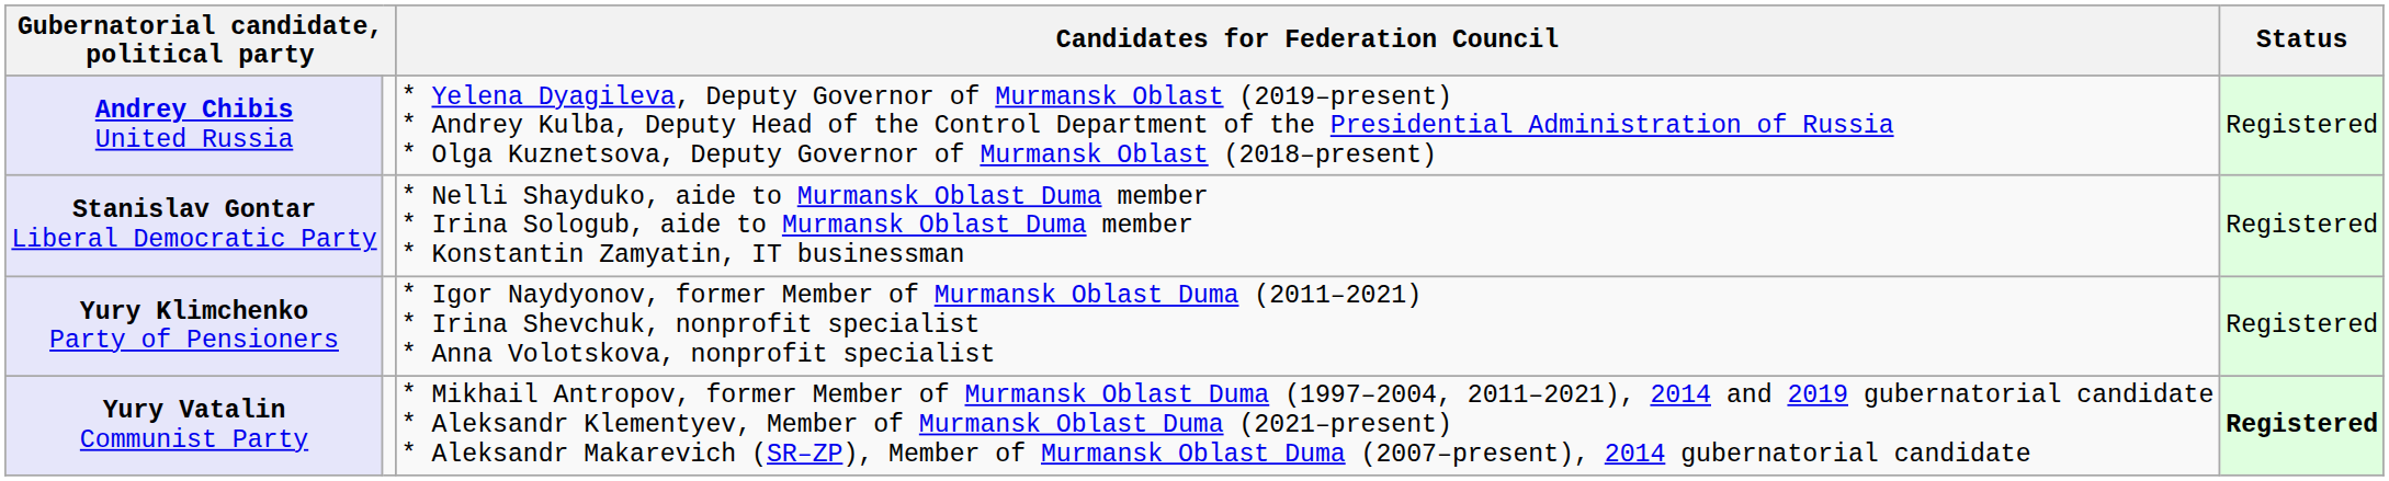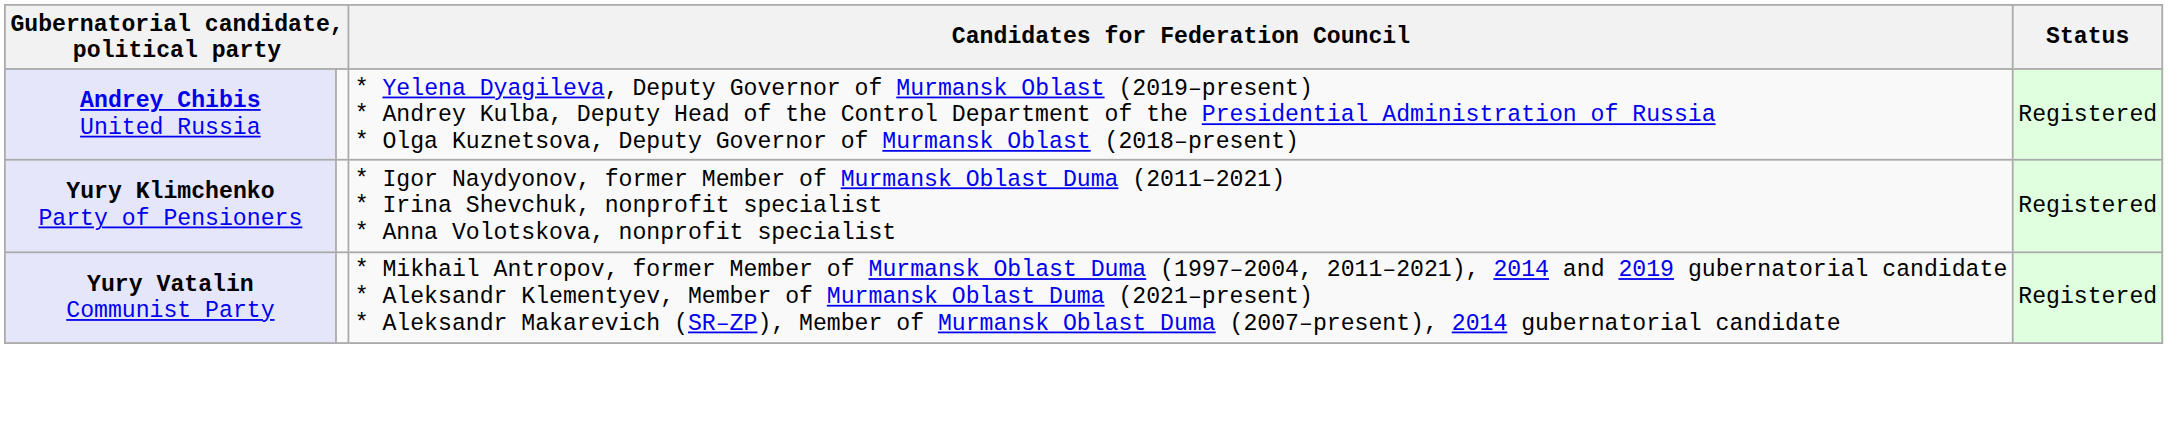- row: Stanislav Gontar Liberal Democratic Party | * Nelli Shayduko, aide to Murmansk Oblast Duma member * Irina Sologub, aide to Murmansk Oblast Duma member * Konstantin Zamyatin, IT businessman | Registered
Yury Vatalin Communist Party | Status: bold -> normal
